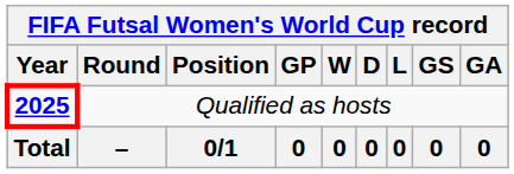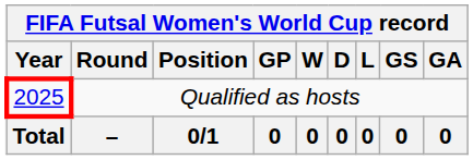Qualified as hosts | Year: bold -> normal
